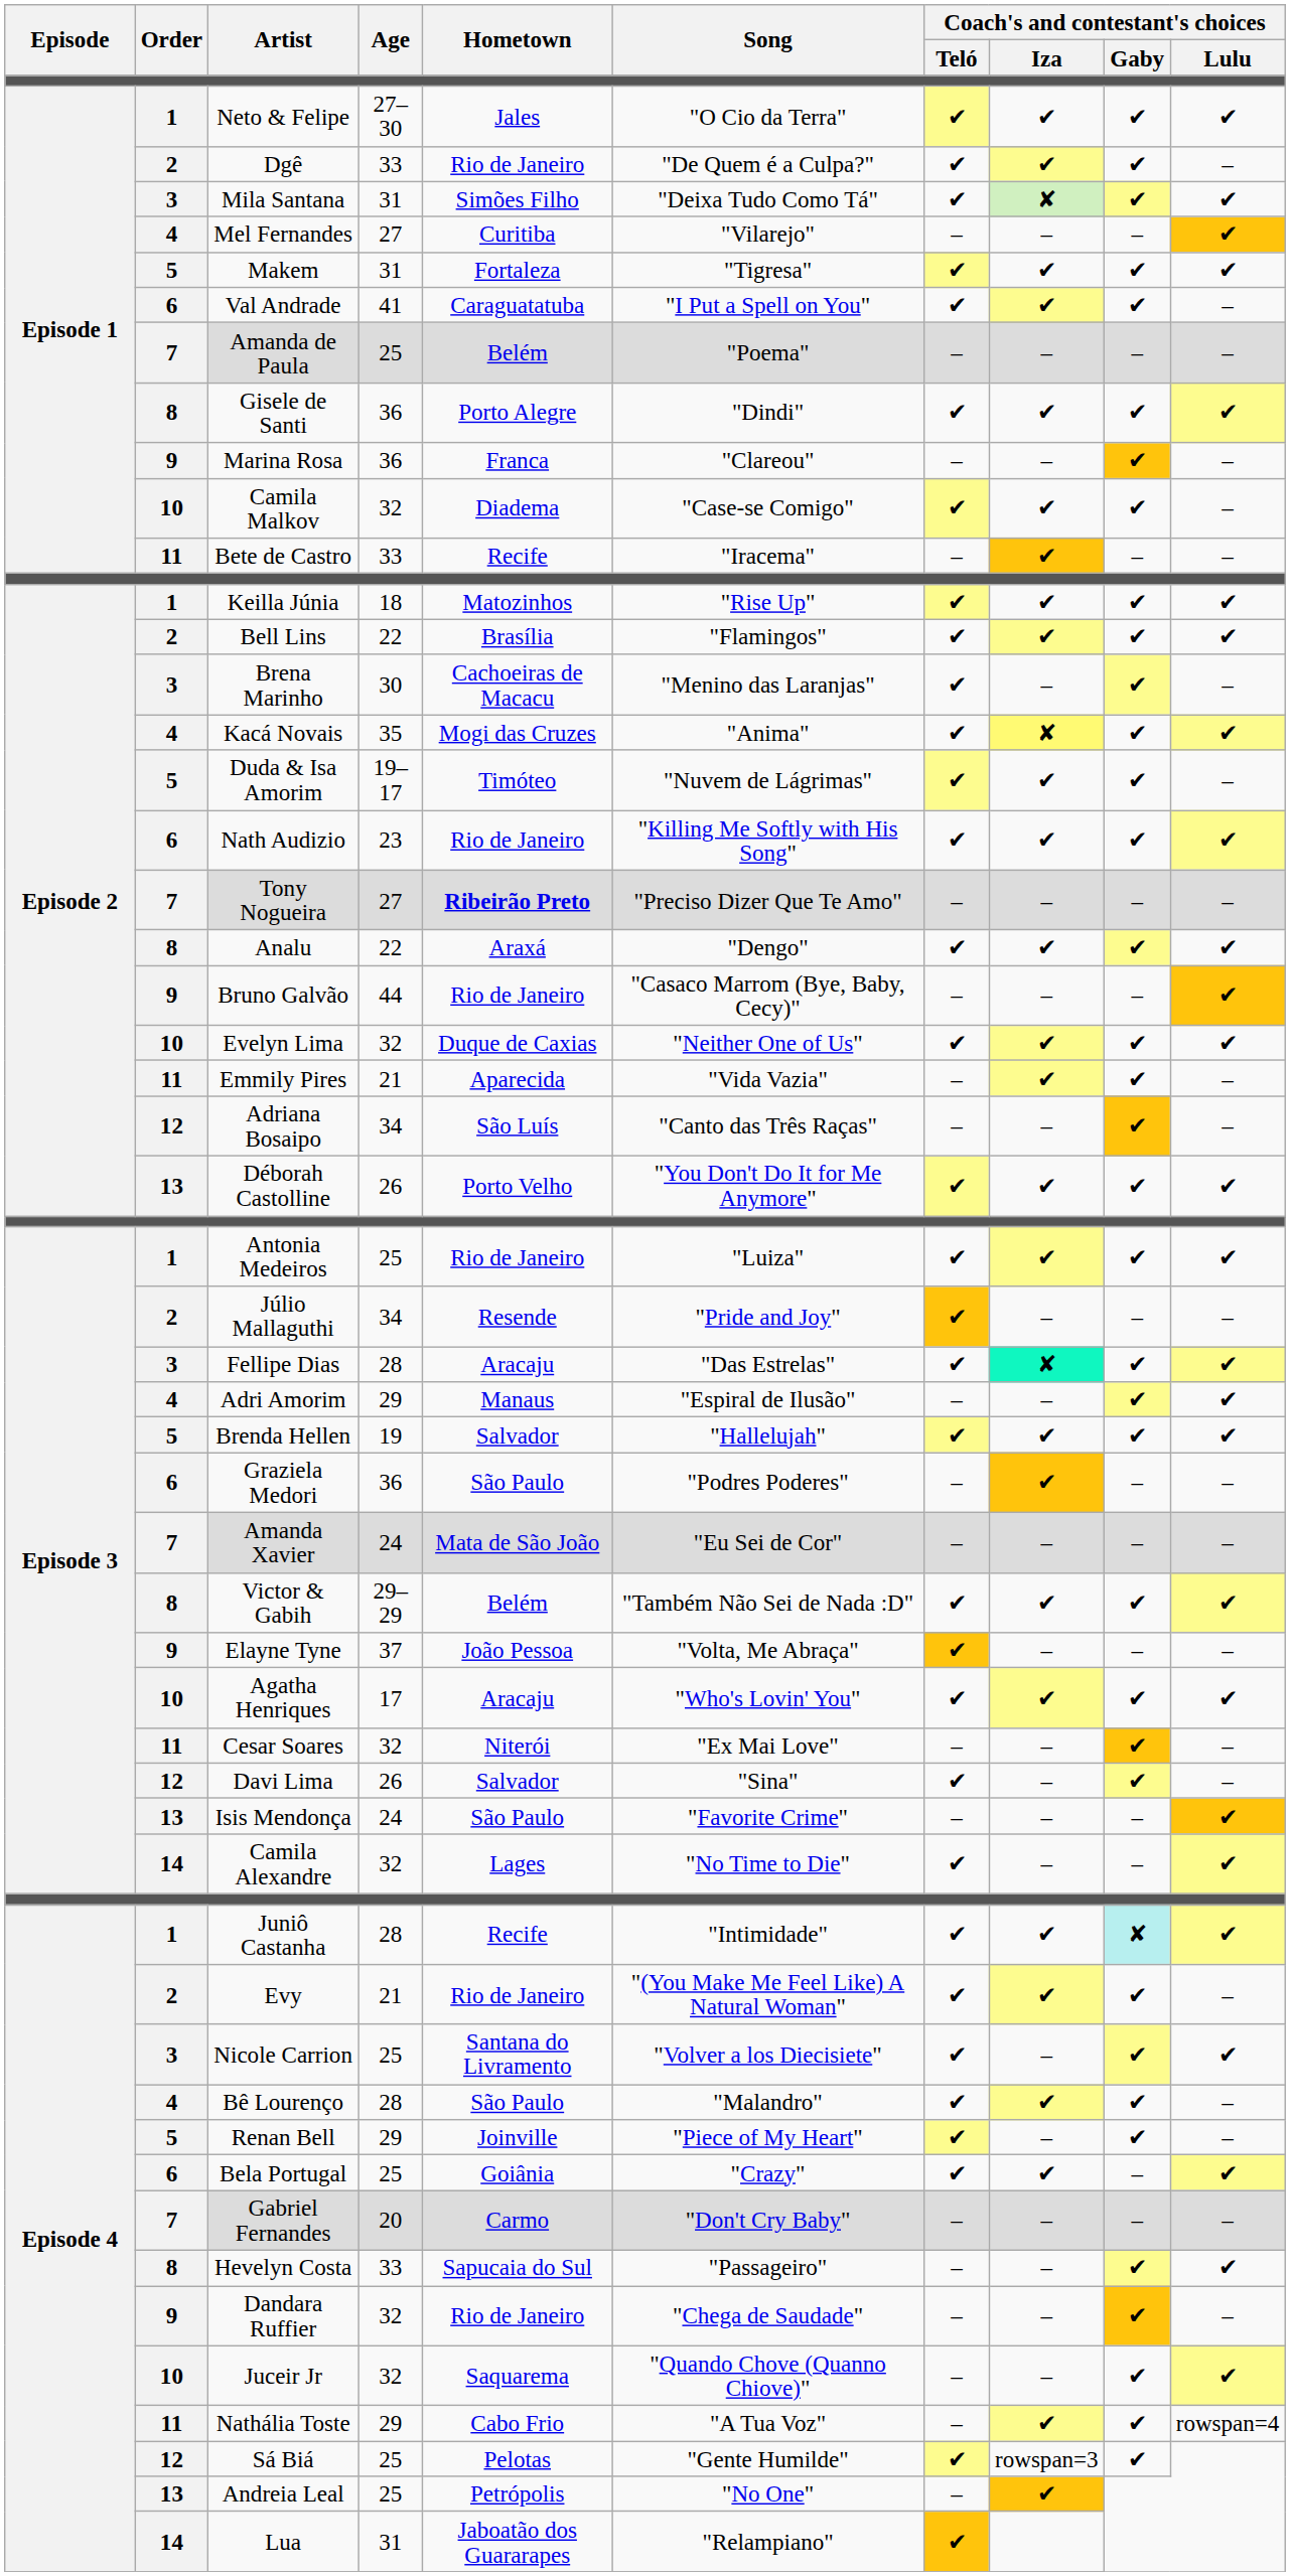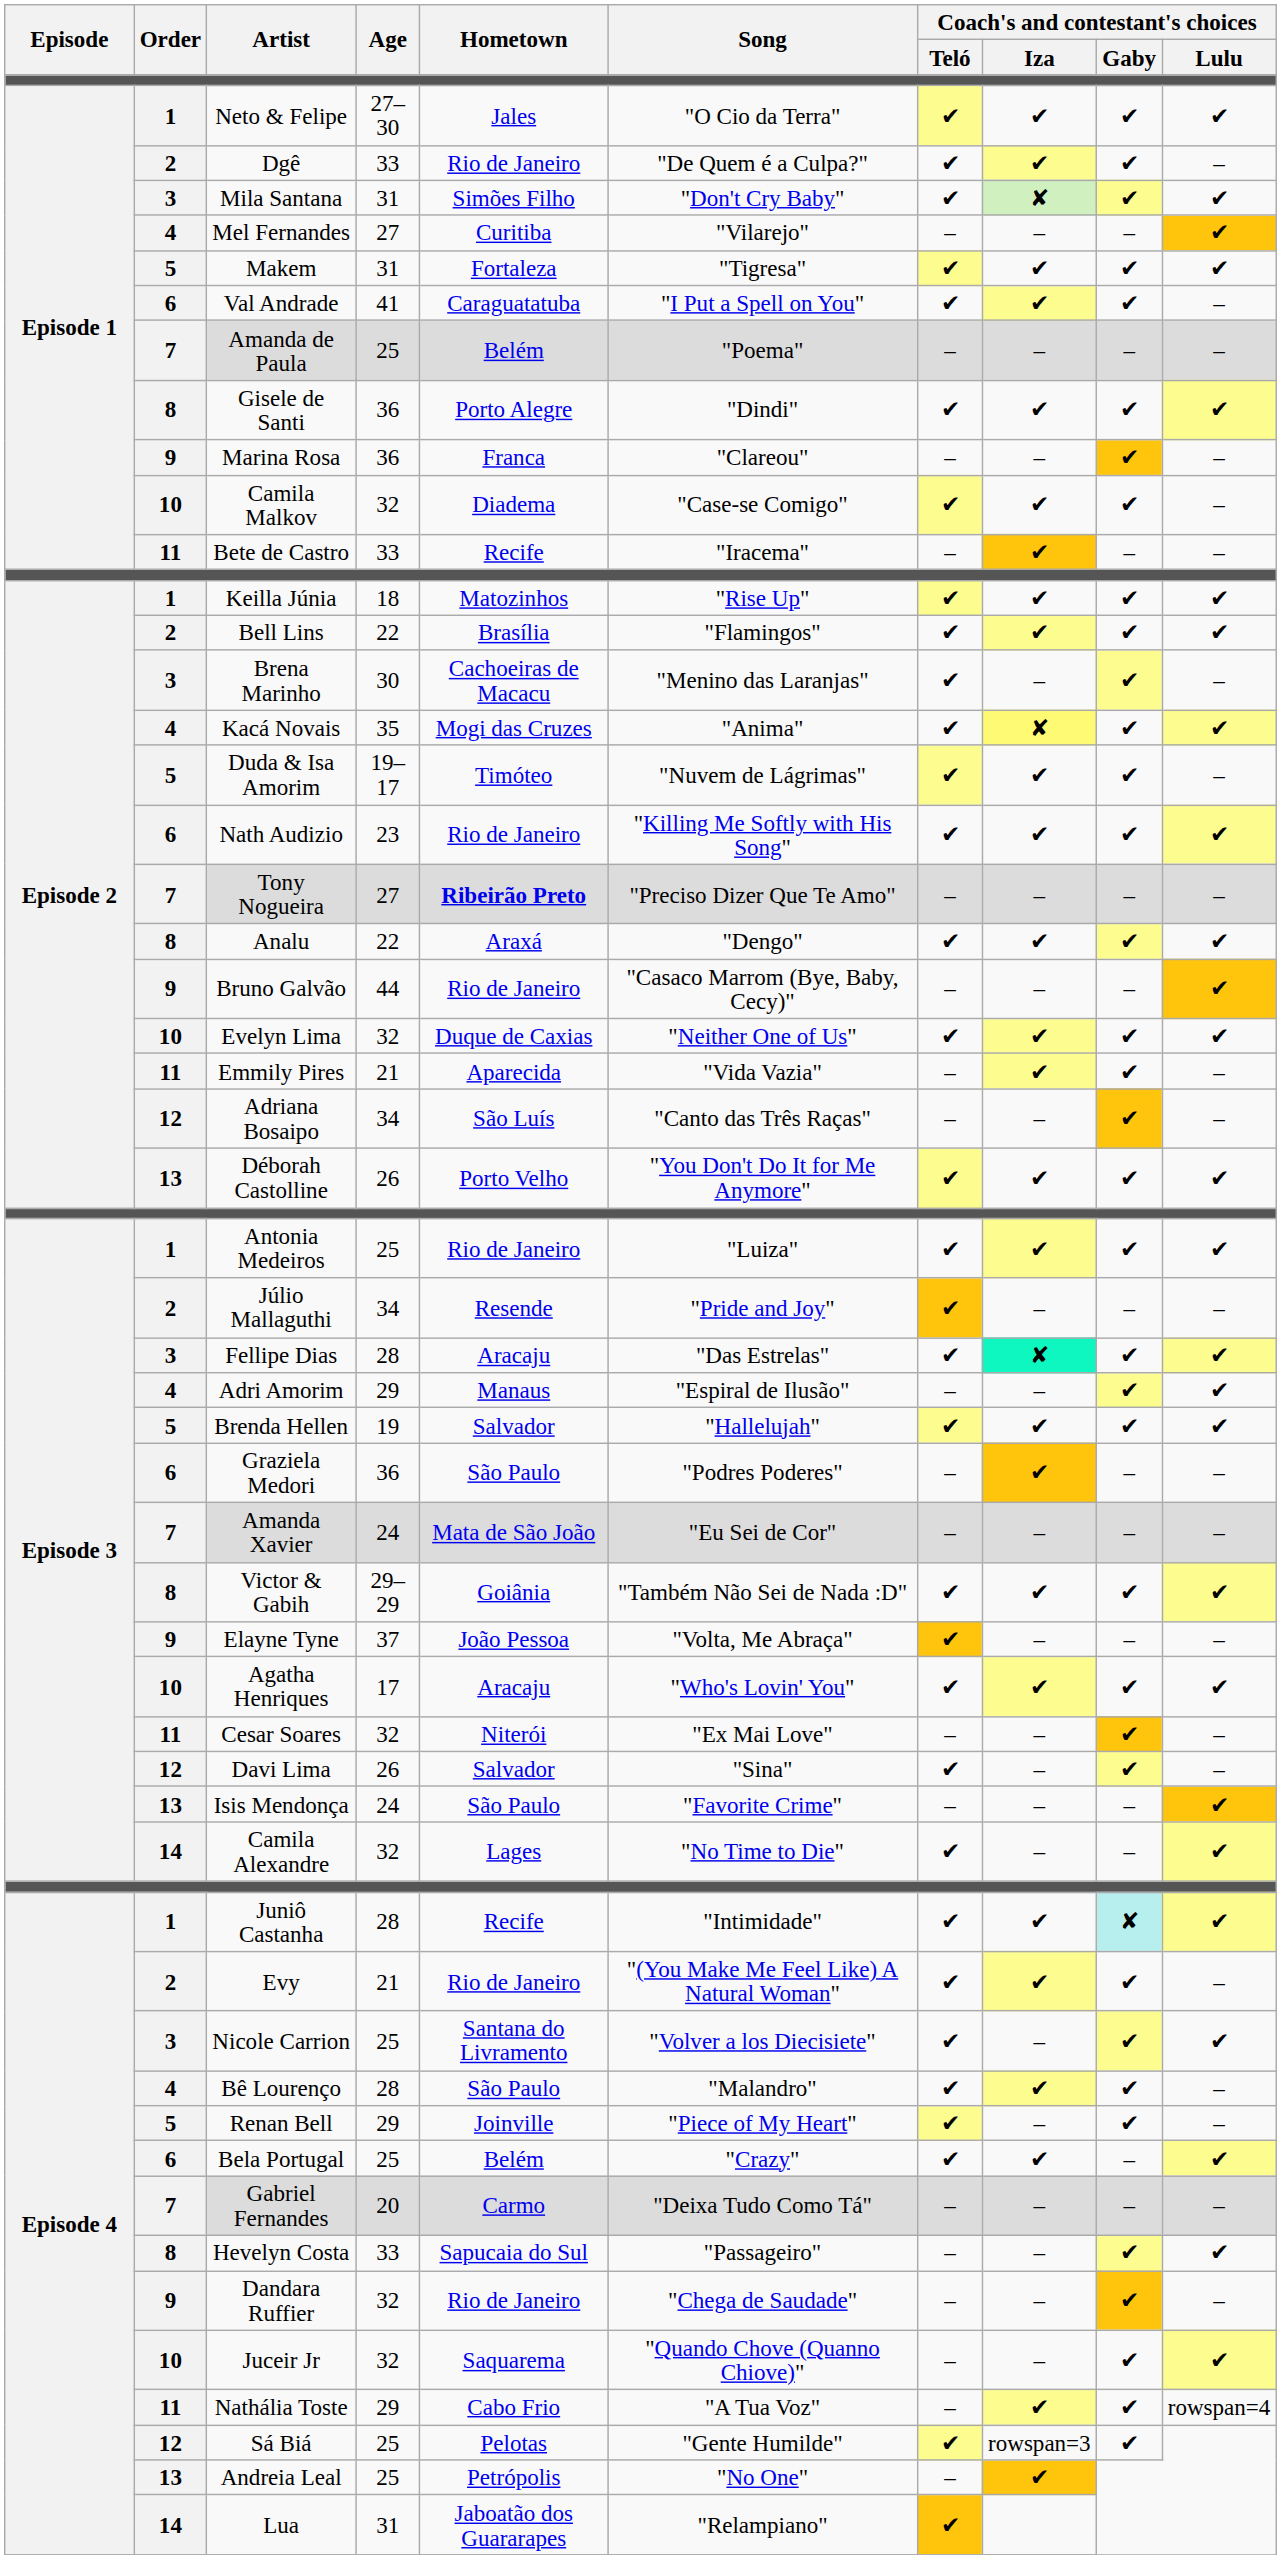Mila Santana | Song: "Deixa Tudo Como Tá" -> "Don't Cry Baby"
Victor & Gabih | Hometown: Belém -> Goiânia
Bela Portugal | Hometown: Goiânia -> Belém
Gabriel Fernandes | Song: "Don't Cry Baby" -> "Deixa Tudo Como Tá"
